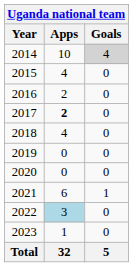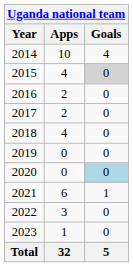2014 | Goals: lightgrey background -> no background
2015 | Goals: no background -> lightgrey background
2017 | Apps: bold -> normal
2020 | Goals: no background -> lightblue background
2022 | Apps: lightblue background -> no background
